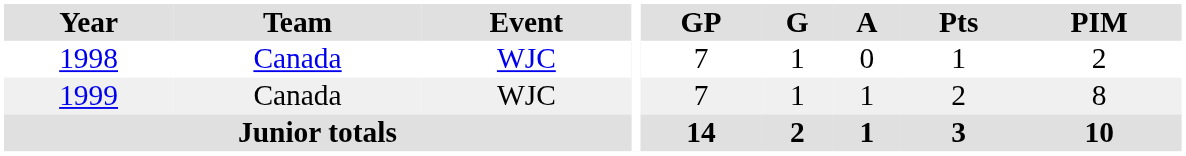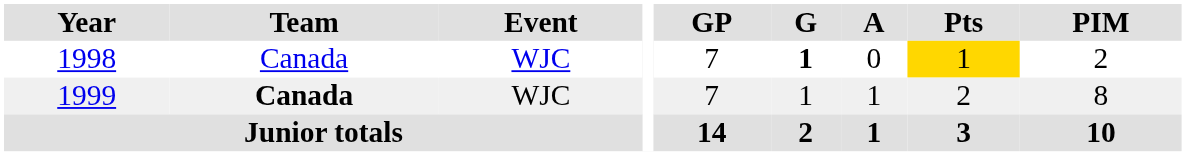1998 | G: normal -> bold
1998 | Pts: no background -> gold background
1999 | Team: normal -> bold
